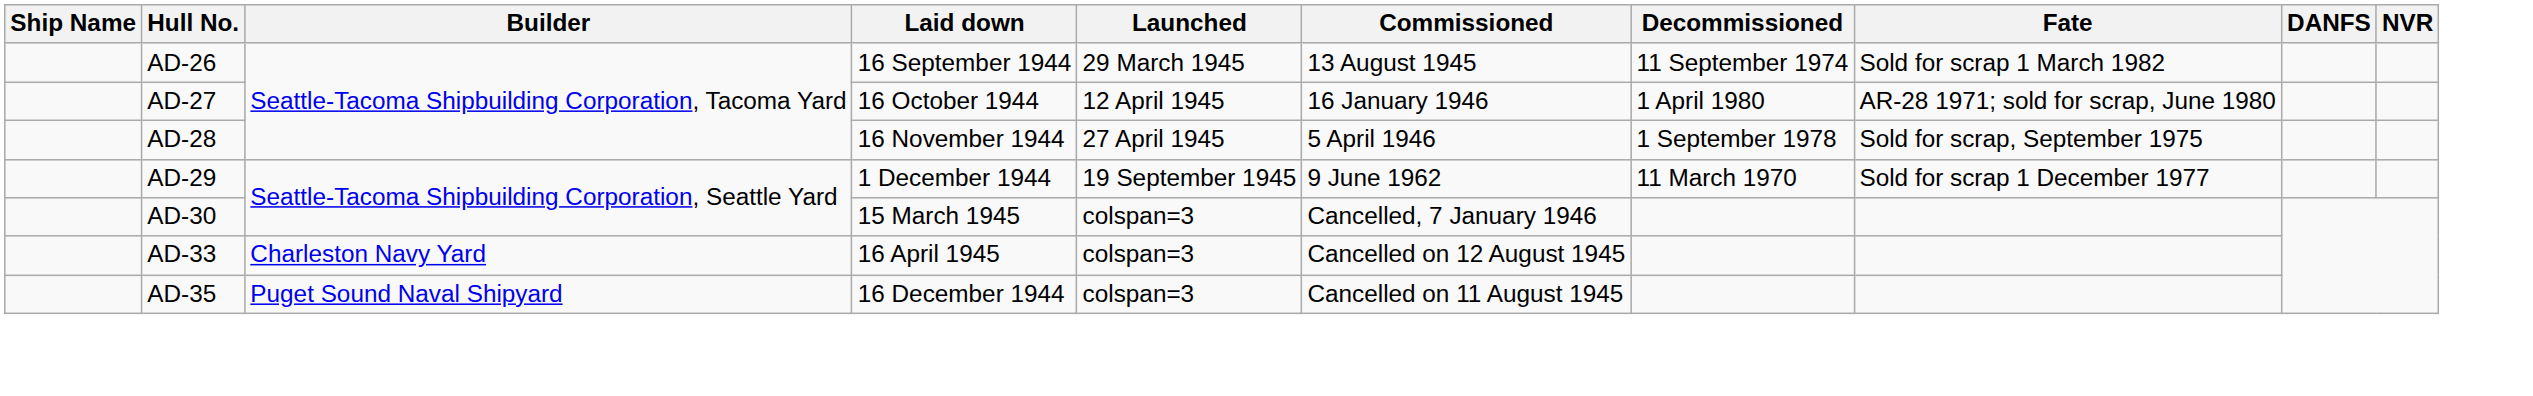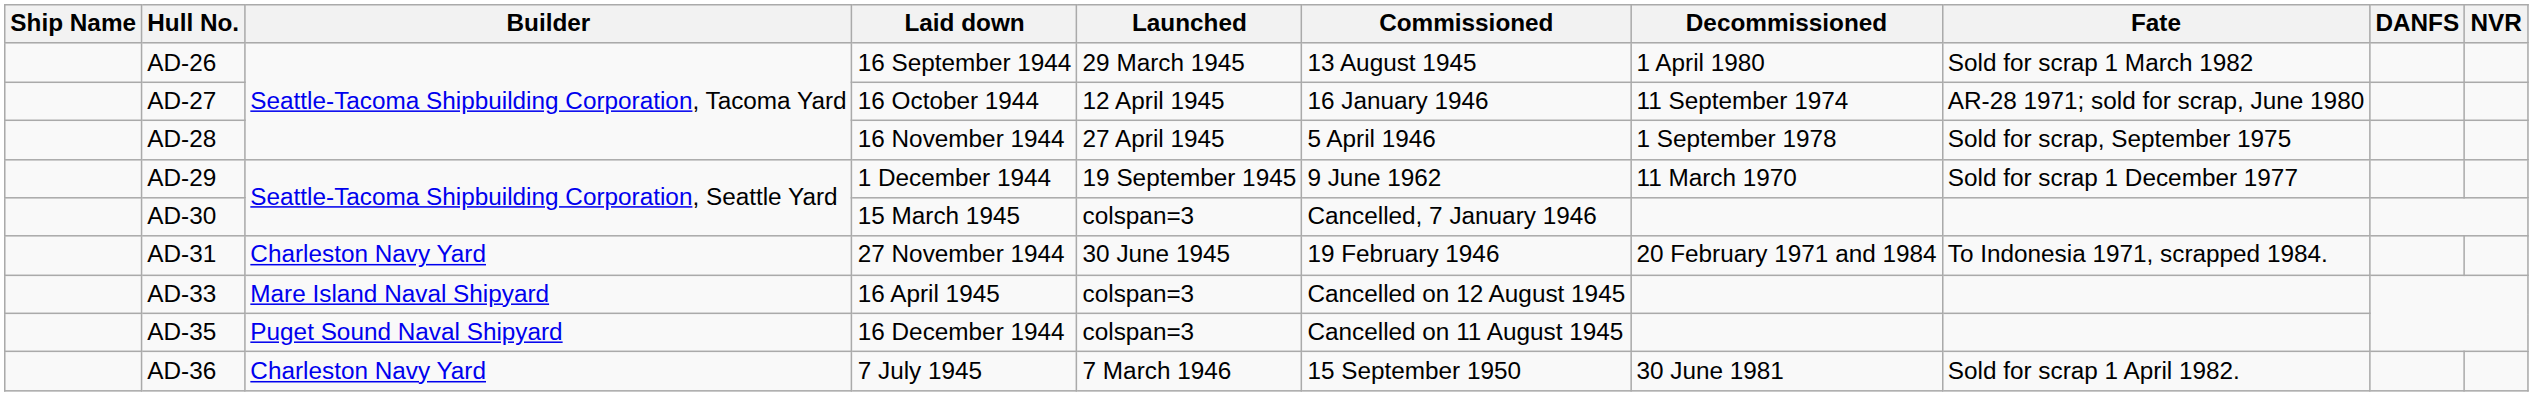AD-26 | Decommissioned: 11 September 1974 -> 1 April 1980
AD-27 | Decommissioned: 1 April 1980 -> 11 September 1974
+ row: AD-31 | Charleston Navy Yard | 27 November 1944 | 30 June 1945 | 19 February 1946 | 20 February 1971 and 1984 | To Indonesia 1971, scrapped 1984.
AD-33 | Builder: Charleston Navy Yard -> Mare Island Naval Shipyard
+ row: AD-36 | Charleston Navy Yard | 7 July 1945 | 7 March 1946 | 15 September 1950 | 30 June 1981 | Sold for scrap 1 April 1982.
